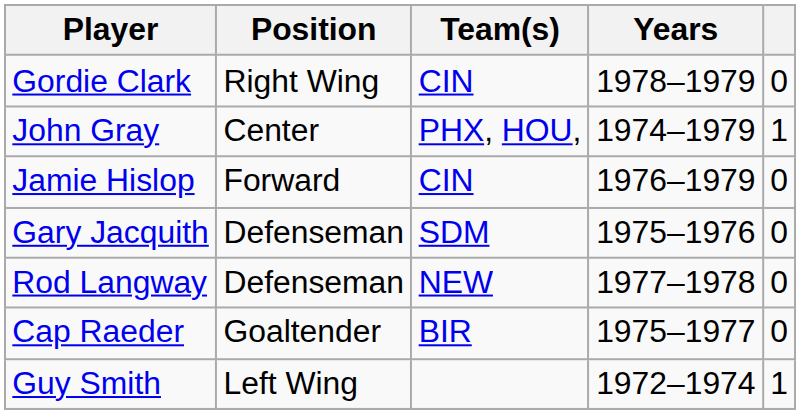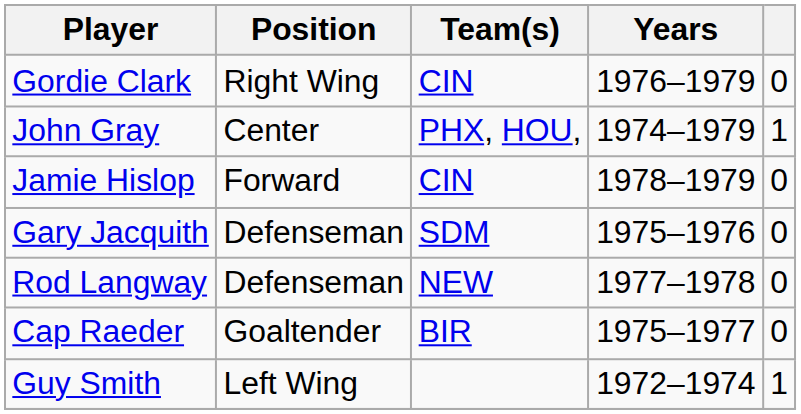Gordie Clark | Years: 1978–1979 -> 1976–1979
Jamie Hislop | Years: 1976–1979 -> 1978–1979
